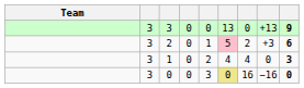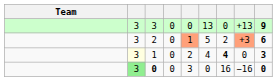row 3 | column 5: no background -> lightsalmon background
row 3 | column 6: pink background -> no background
row 3 | column 8: no background -> lightsalmon background
row 4 | column 2: no background -> lightyellow background
row 4 | column 7: normal -> bold
row 5 | column 2: no background -> lightgreen background
row 5 | column 3: normal -> bold
row 5 | column 6: khaki background -> no background
